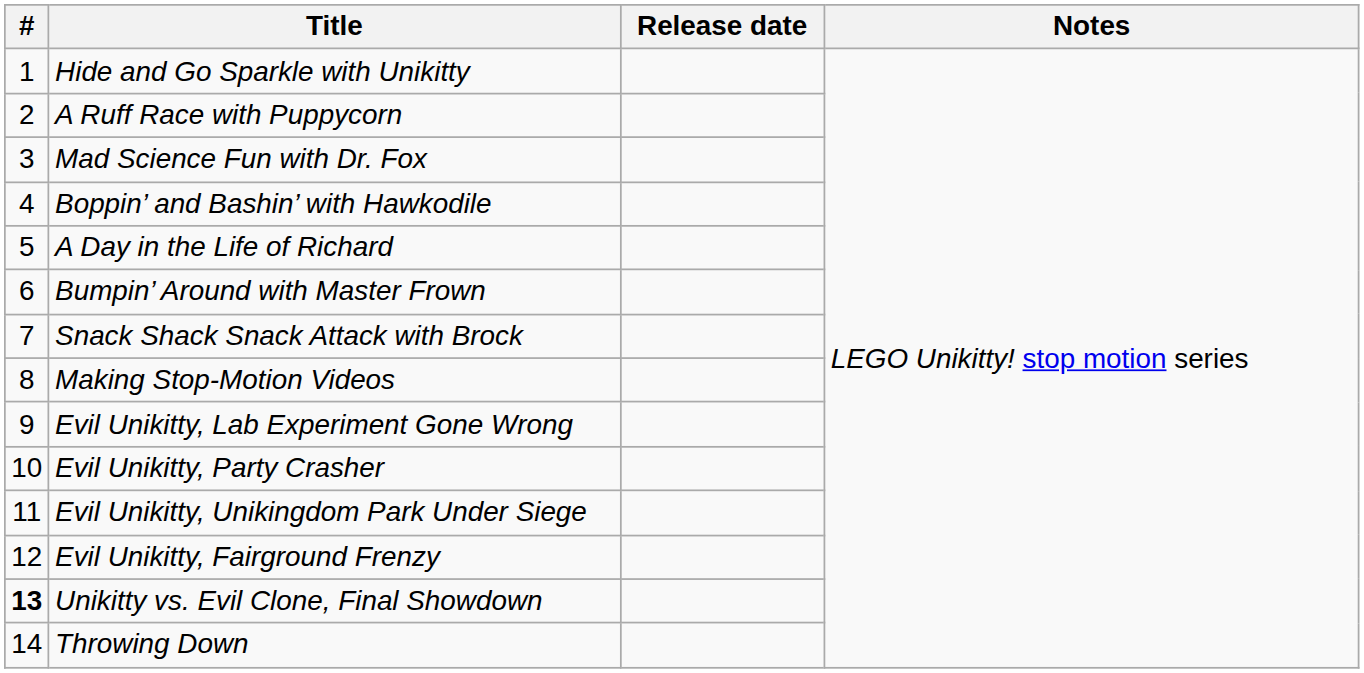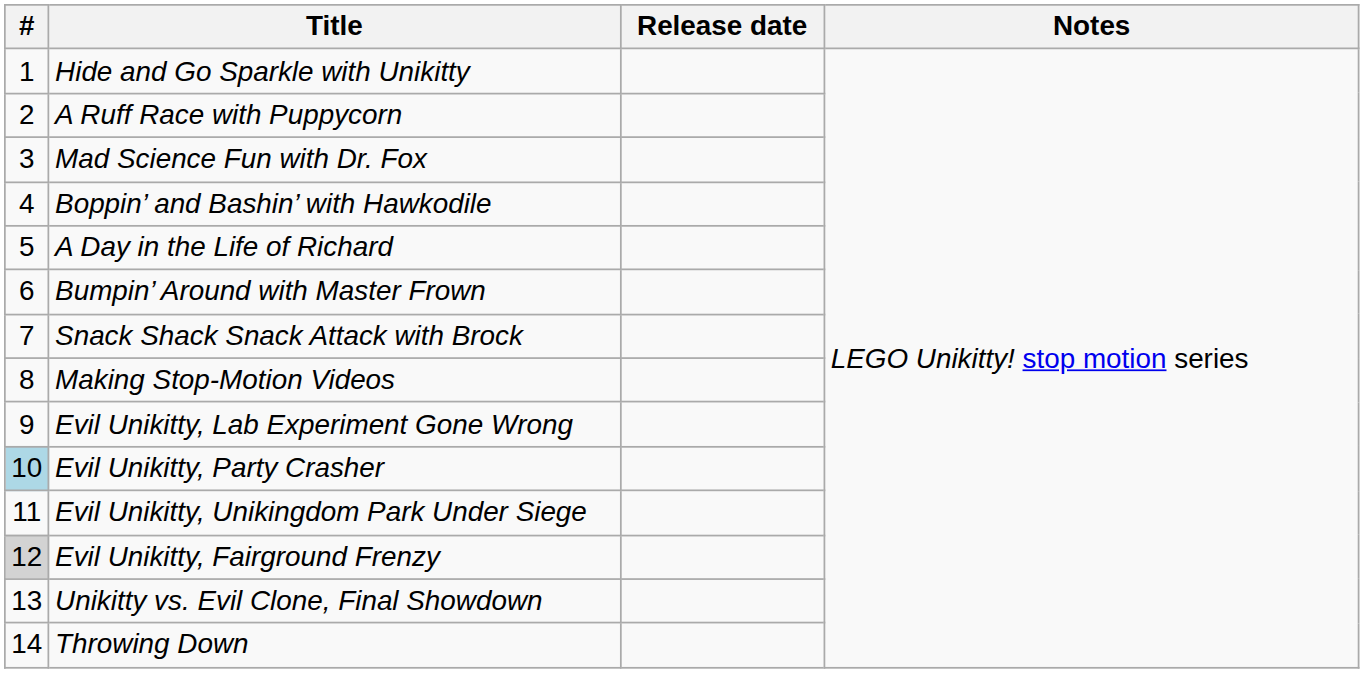Evil Unikitty, Party Crasher | #: no background -> lightblue background
Evil Unikitty, Fairground Frenzy | #: no background -> lightgrey background
Unikitty vs. Evil Clone, Final Showdown | #: bold -> normal
